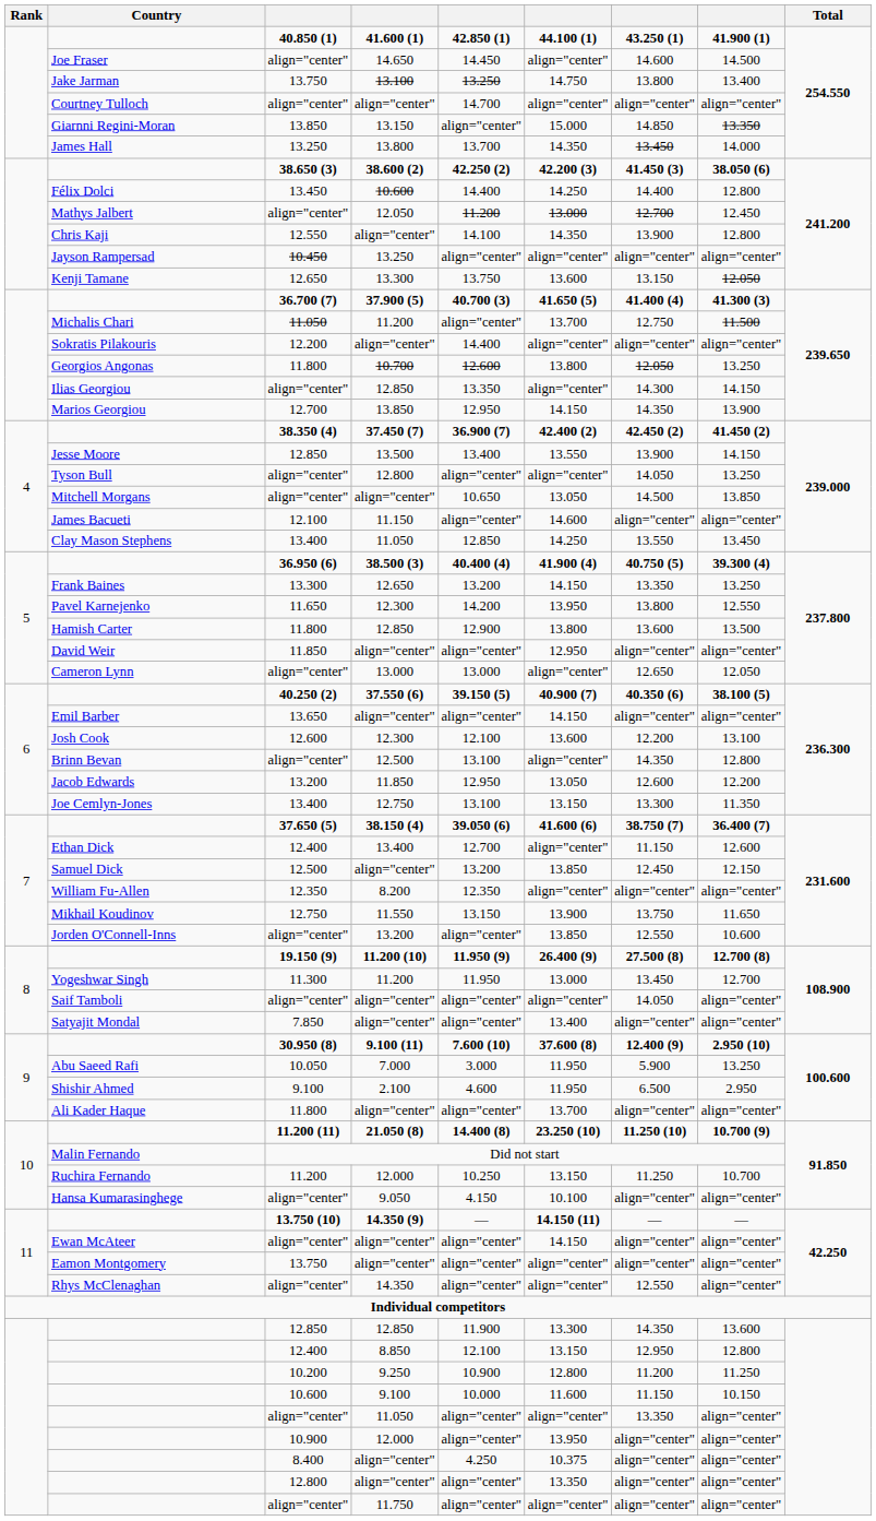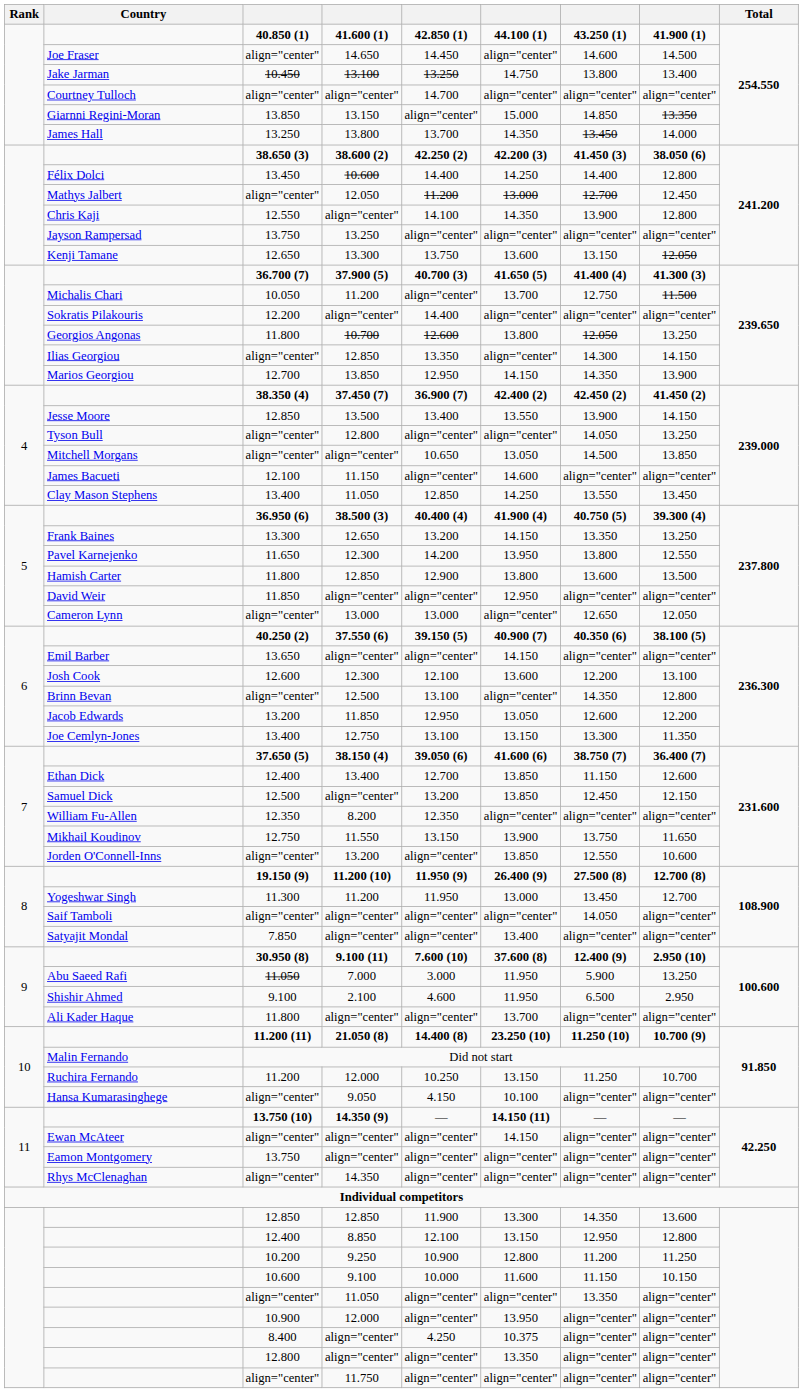Jake Jarman | column 3: 13.750 -> 10.450
Jayson Rampersad | column 3: 10.450 -> 13.750
Michalis Chari | column 3: 11.050 -> 10.050
Ethan Dick | column 6: align="center" -> 13.850
Abu Saeed Rafi | column 3: 10.050 -> 11.050
Rhys McClenaghan | column 7: 12.550 -> align="center"
